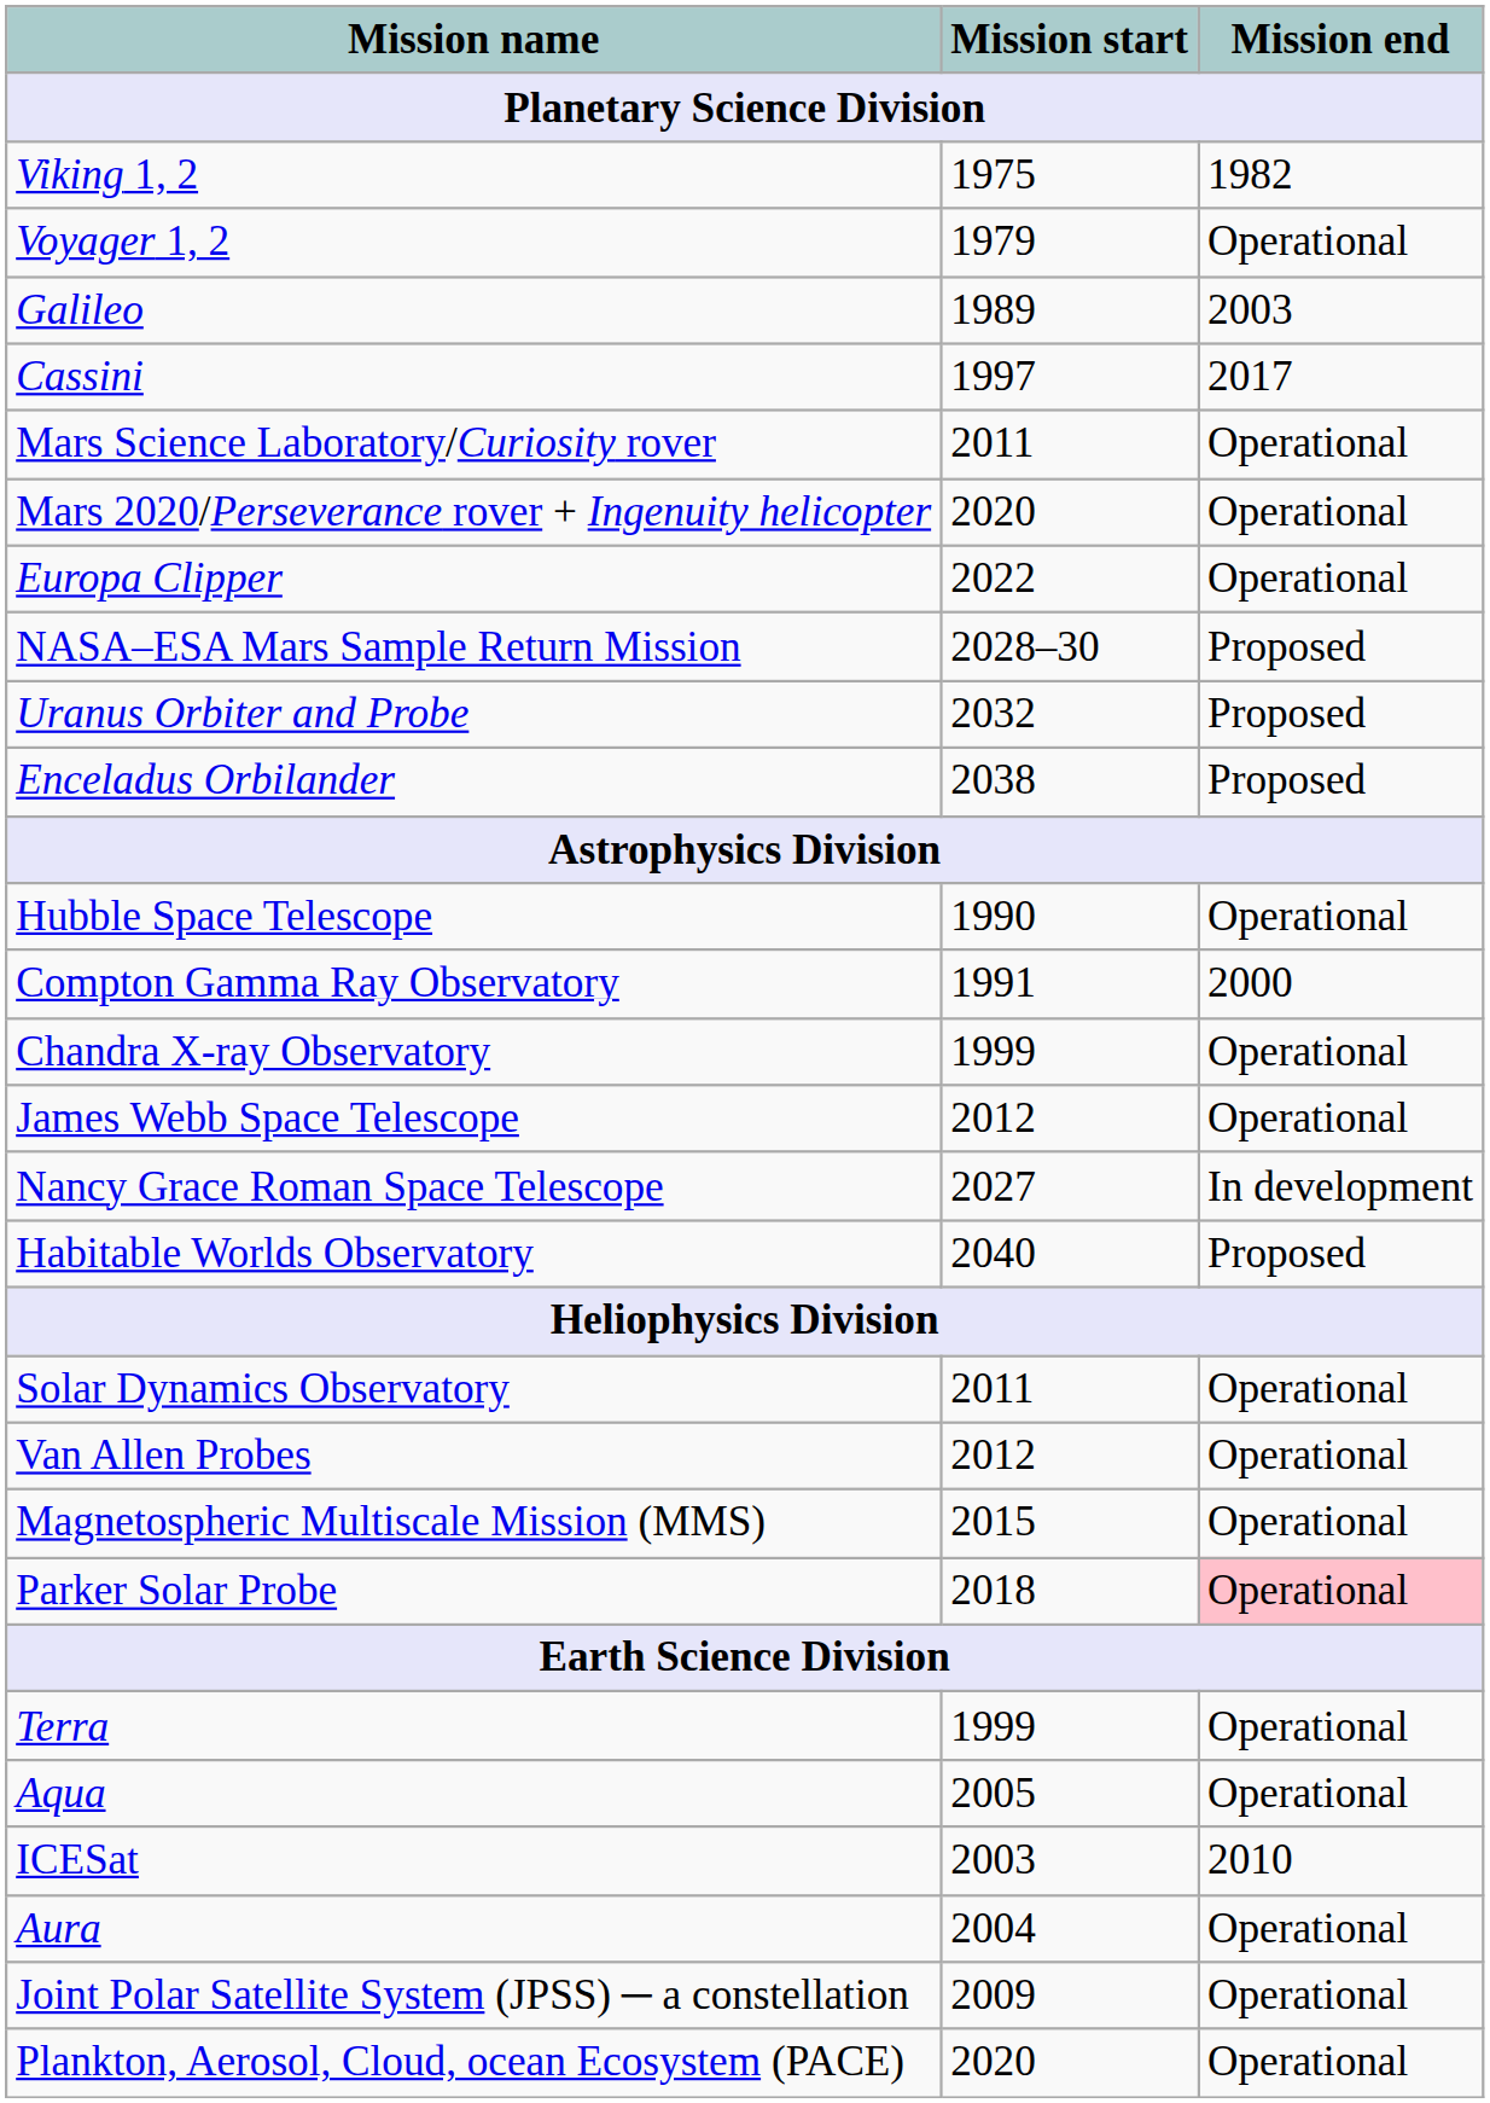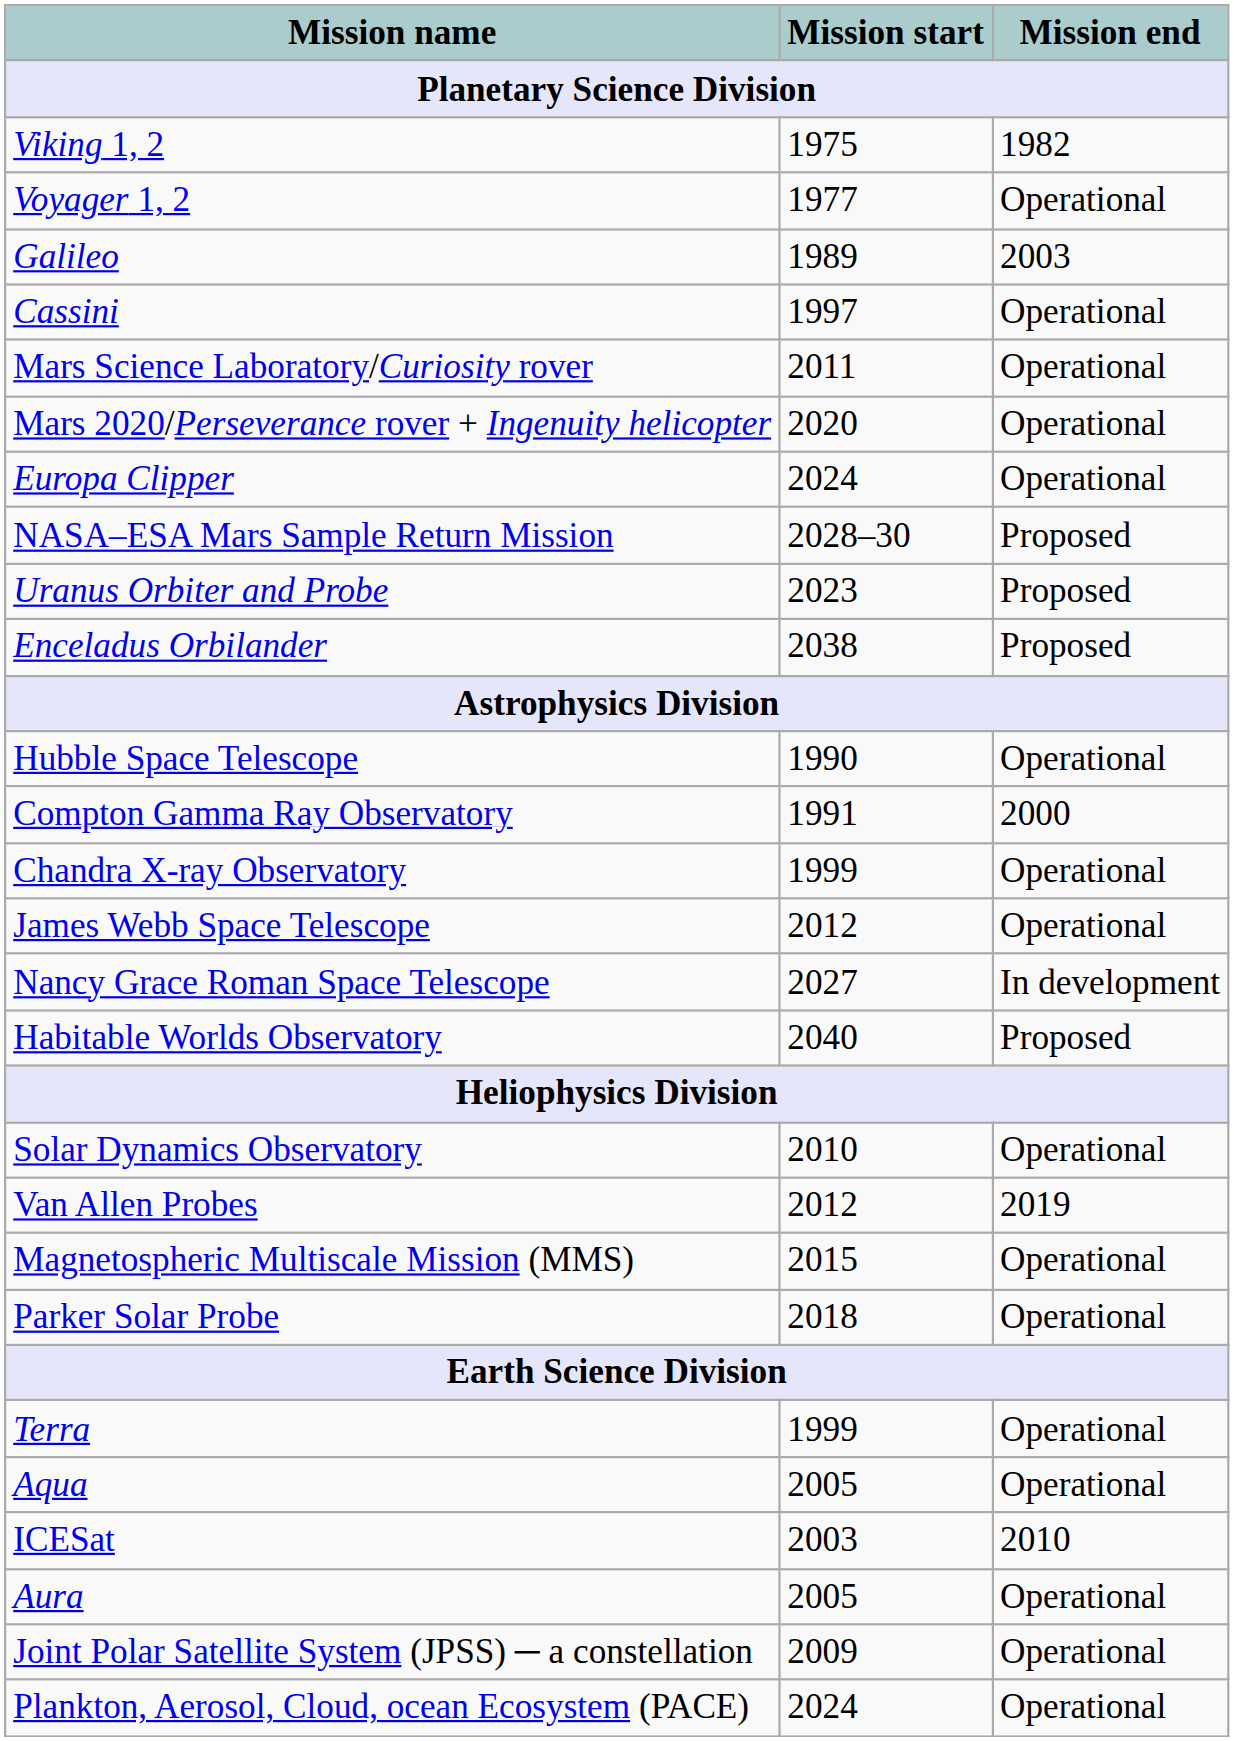Voyager 1, 2 | Mission start: 1979 -> 1977
Cassini | Mission end: 2017 -> Operational
Europa Clipper | Mission start: 2022 -> 2024
Uranus Orbiter and Probe | Mission start: 2032 -> 2023
Solar Dynamics Observatory | Mission start: 2011 -> 2010
Van Allen Probes | Mission end: Operational -> 2019
Parker Solar Probe | Mission end: pink background -> no background
Aura | Mission start: 2004 -> 2005
Plankton, Aerosol, Cloud, ocean Ecosystem (PACE) | Mission start: 2020 -> 2024
